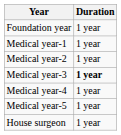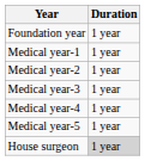Medical year-3 | Duration: bold -> normal
House surgeon | Duration: no background -> lightgrey background
